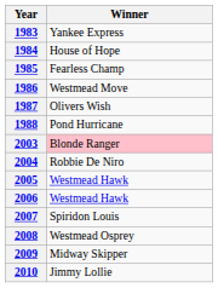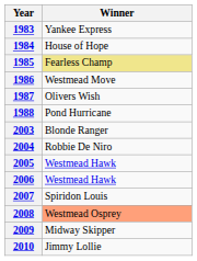1985 | Winner: no background -> khaki background
2003 | Winner: pink background -> no background
2008 | Winner: no background -> lightsalmon background
